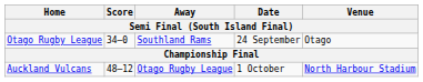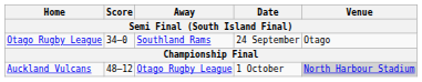Auckland Vulcans | Venue: no background -> lightgrey background
